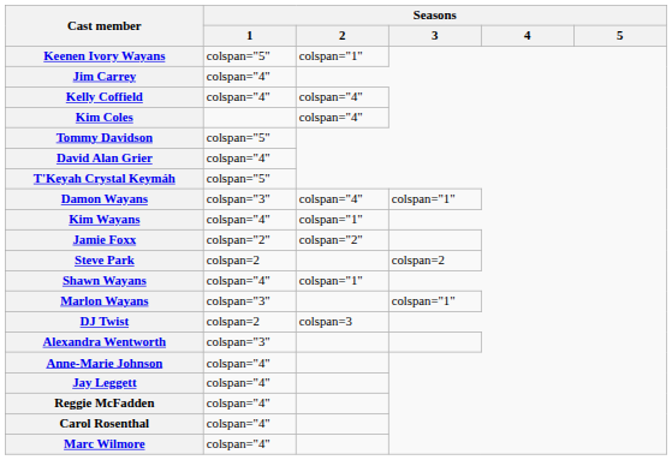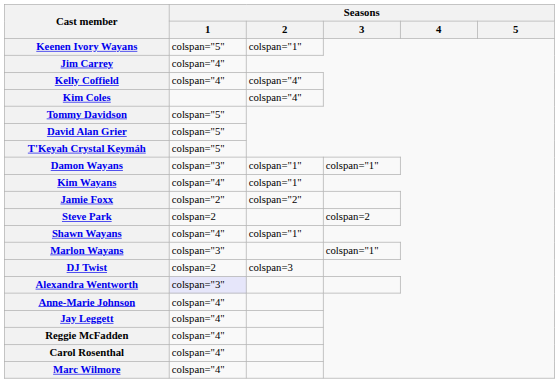David Alan Grier | Seasons / 1: colspan="4" -> colspan="5"
Damon Wayans | Seasons / 2: colspan="4" -> colspan="1"
Alexandra Wentworth | Seasons / 1: no background -> lavender background
